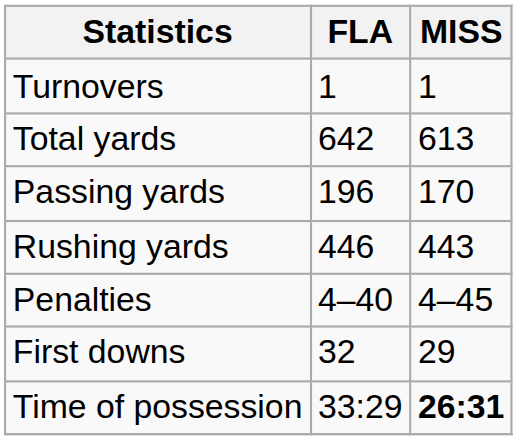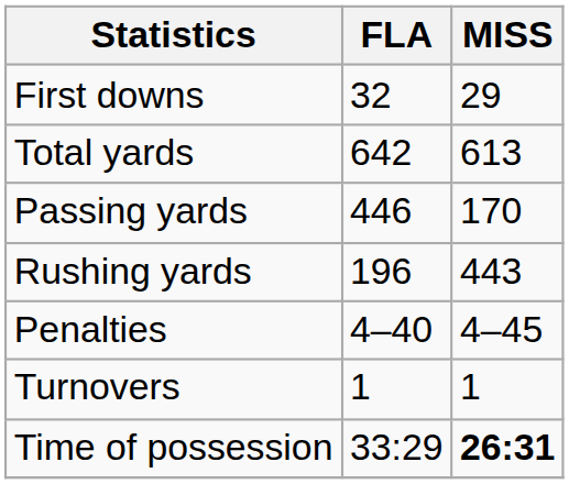rows swapped: First downs <-> Turnovers
Passing yards | FLA: 196 -> 446
Rushing yards | FLA: 446 -> 196
